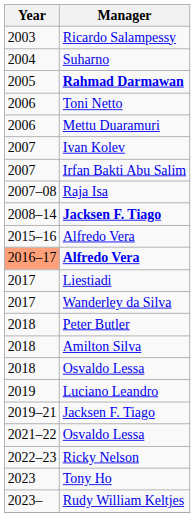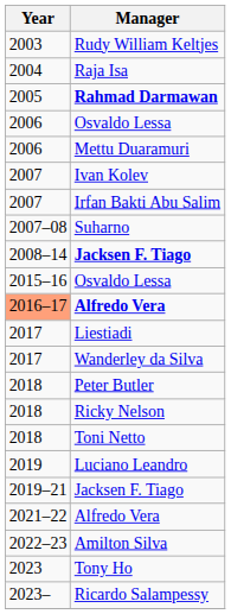row 2 | Manager: Ricardo Salampessy -> Rudy William Keltjes
row 3 | Manager: Suharno -> Raja Isa
row 5 | Manager: Toni Netto -> Osvaldo Lessa
row 9 | Manager: Raja Isa -> Suharno
row 11 | Manager: Alfredo Vera -> Osvaldo Lessa
row 16 | Manager: Amilton Silva -> Ricky Nelson
row 17 | Manager: Osvaldo Lessa -> Toni Netto
row 20 | Manager: Osvaldo Lessa -> Alfredo Vera
row 21 | Manager: Ricky Nelson -> Amilton Silva
row 23 | Manager: Rudy William Keltjes -> Ricardo Salampessy
